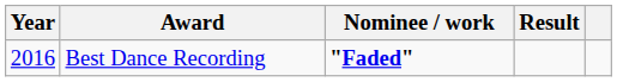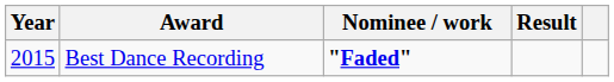Best Dance Recording | Year: 2016 -> 2015
